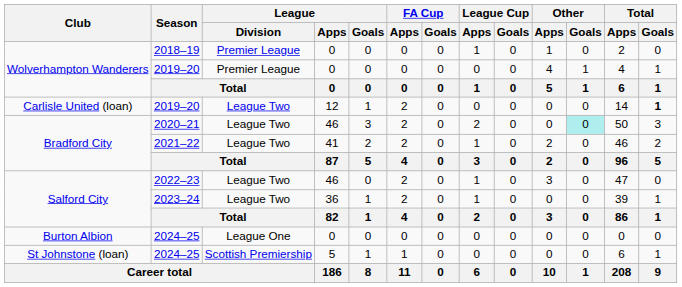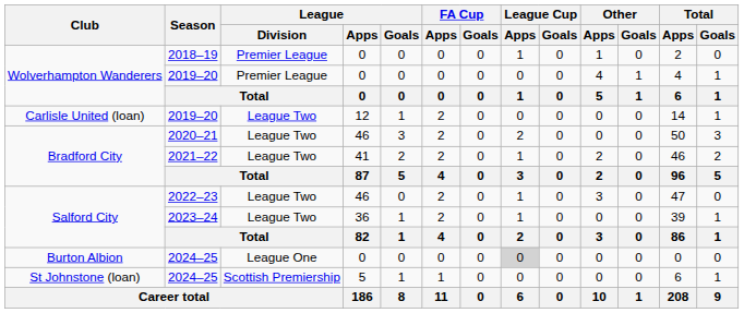Carlisle United (loan) / 2019–20 | Total / Goals: bold -> normal
2020–21 | Other / Goals: paleturquoise background -> no background
Burton Albion / 2024–25 | League Cup / Apps: no background -> lightgrey background
